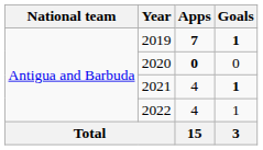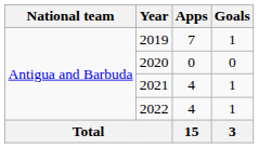2019 | Apps: bold -> normal
2019 | Goals: bold -> normal
2020 | Apps: bold -> normal
2021 | Goals: bold -> normal
